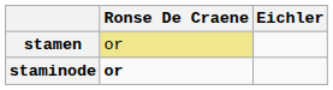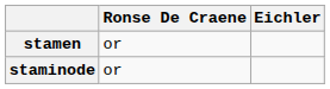stamen | Ronse De Craene: khaki background -> no background
staminode | Ronse De Craene: bold -> normal
